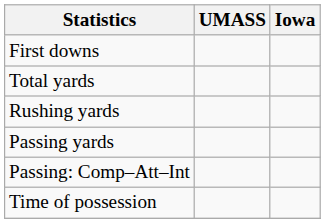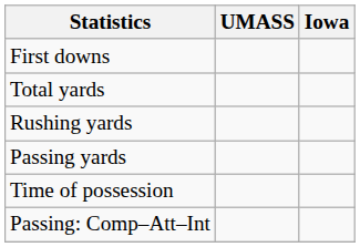rows swapped: Passing: Comp–Att–Int <-> Time of possession
